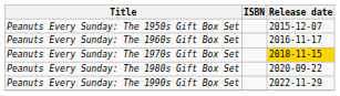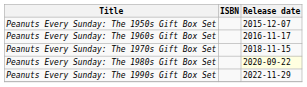Peanuts Every Sunday: The 1970s Gift Box Set | Release date: gold background -> no background
Peanuts Every Sunday: The 1980s Gift Box Set | Release date: no background -> lightyellow background
